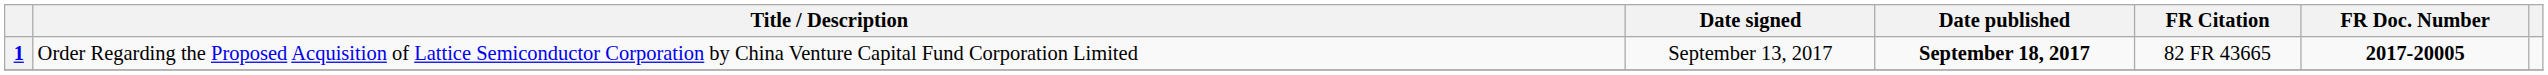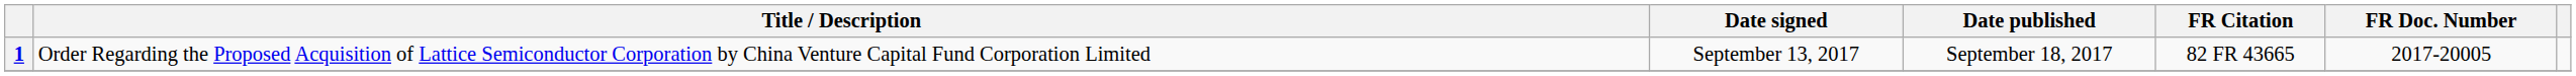1 | Date published: bold -> normal
1 | FR Doc. Number: bold -> normal
